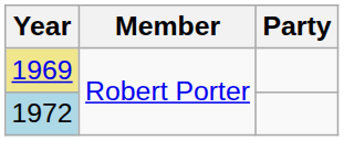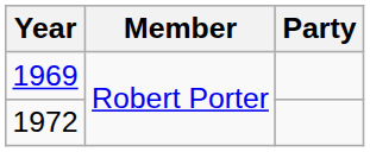1969 | Year: khaki background -> no background
1972 | Year: lightblue background -> no background
